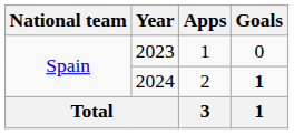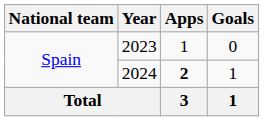2024 | Apps: normal -> bold
2024 | Goals: bold -> normal
